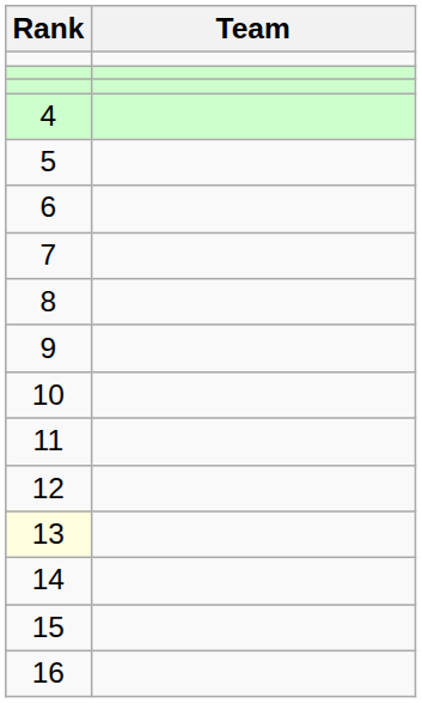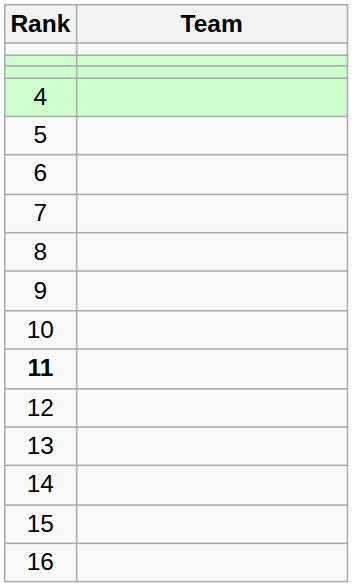row 12 | Rank: normal -> bold
row 14 | Rank: lightyellow background -> no background
